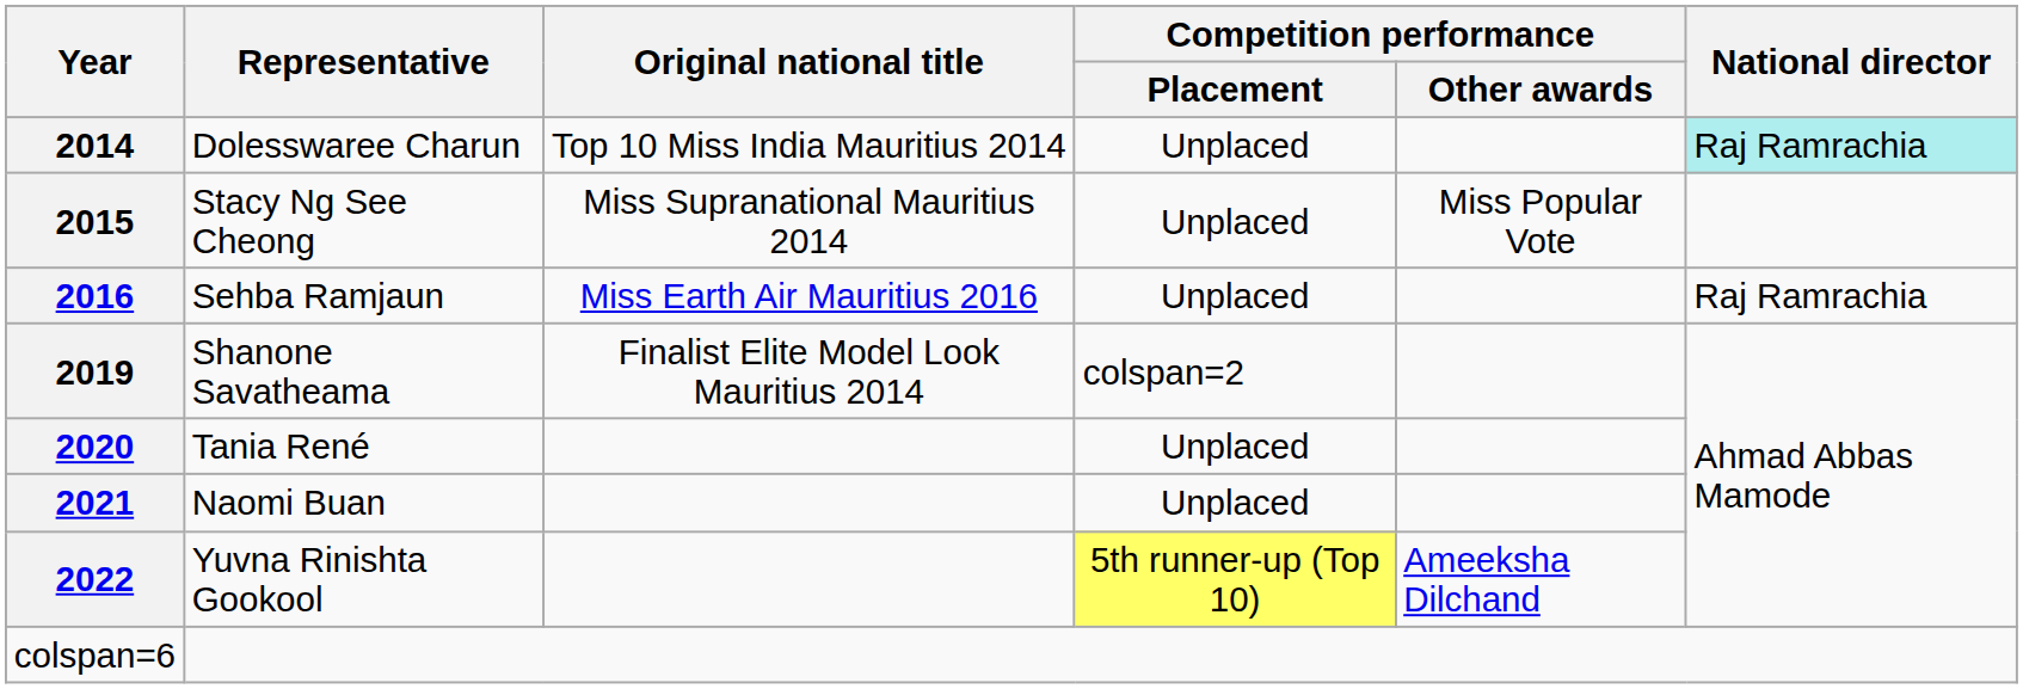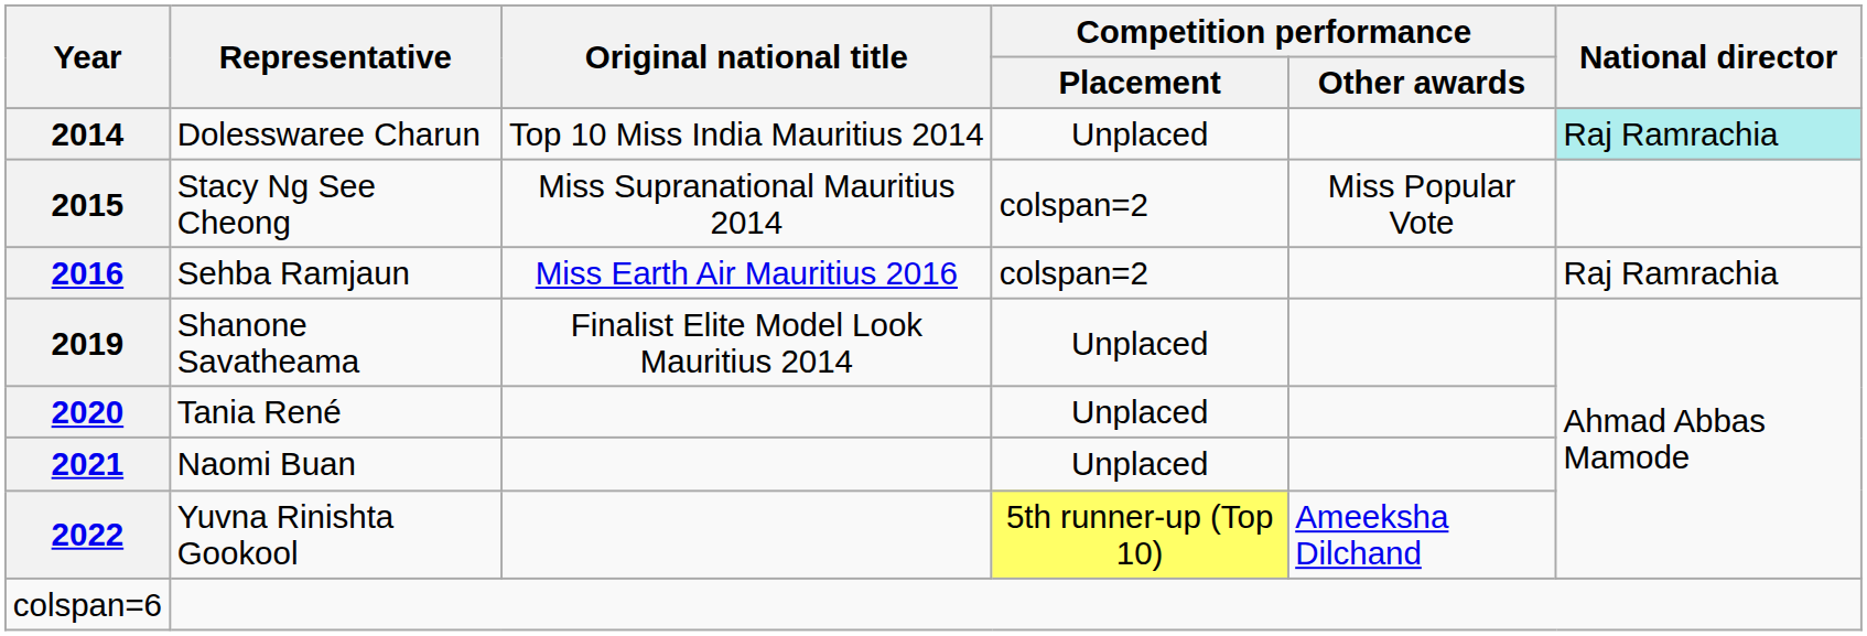Stacy Ng See Cheong | Competition performance / Placement: Unplaced -> colspan=2
Sehba Ramjaun | Competition performance / Placement: Unplaced -> colspan=2
Shanone Savatheama | Competition performance / Placement: colspan=2 -> Unplaced
